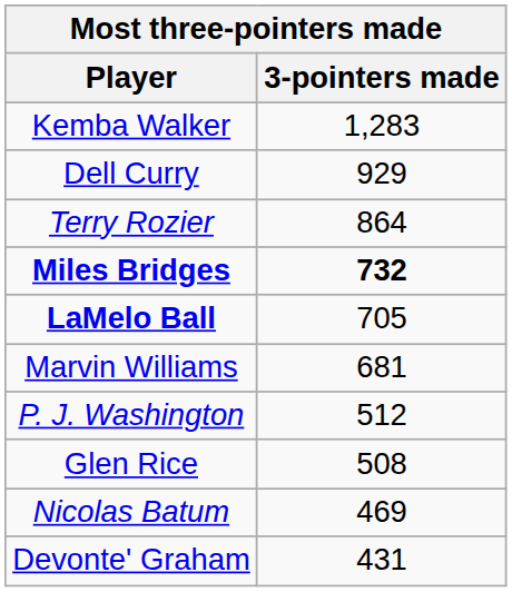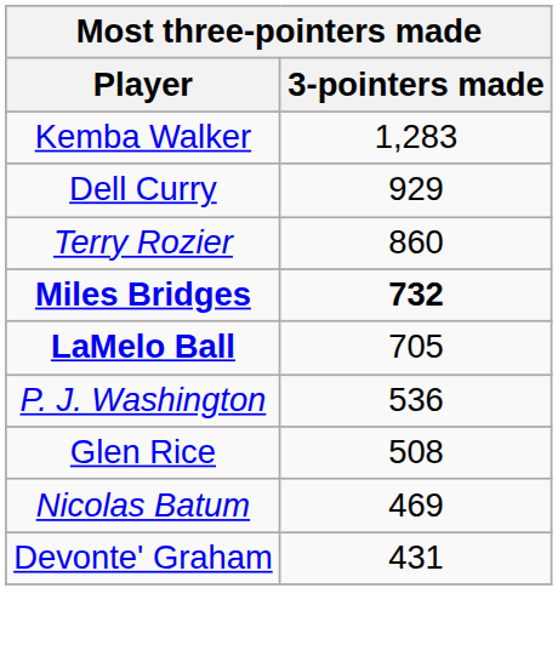Terry Rozier | 3-pointers made: 864 -> 860
- row: Marvin Williams | 681
P. J. Washington | 3-pointers made: 512 -> 536
